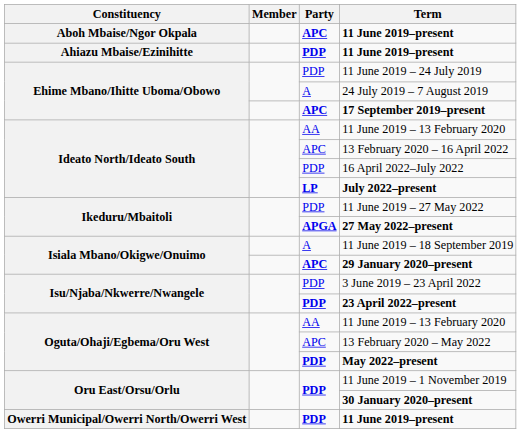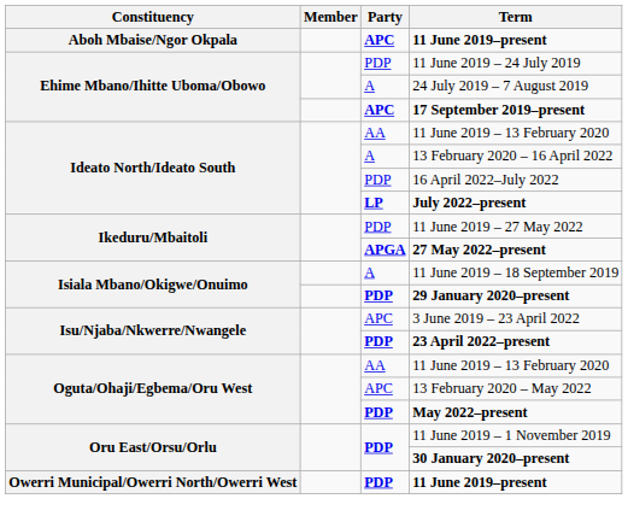- row: Ahiazu Mbaise/Ezinihitte | PDP | 11 June 2019–present
13 February 2020 – 16 April 2022 | Party: APC -> A
29 January 2020–present | Party: APC -> PDP
3 June 2019 – 23 April 2022 | Party: PDP -> APC
